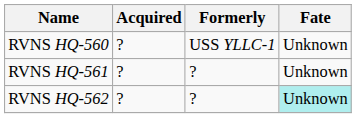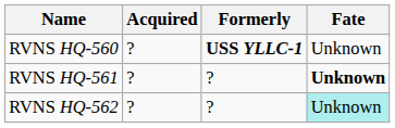RVNS HQ-560 | Formerly: normal -> bold
RVNS HQ-561 | Fate: normal -> bold
